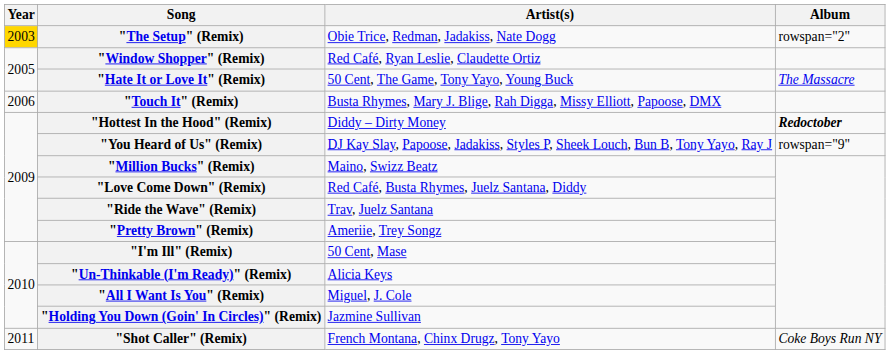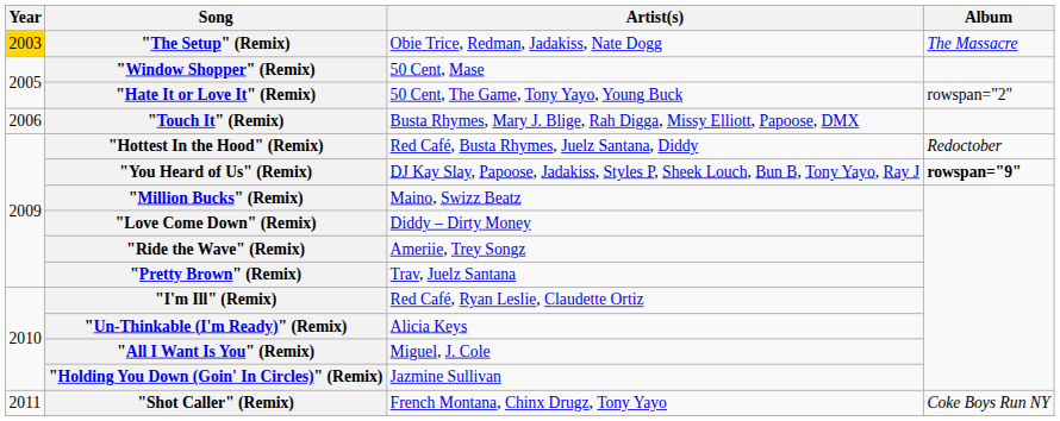"The Setup" (Remix) | Album: rowspan="2" -> The Massacre
"Window Shopper" (Remix) | Artist(s): Red Café, Ryan Leslie, Claudette Ortiz -> 50 Cent, Mase
"Hate It or Love It" (Remix) | Album: The Massacre -> rowspan="2"
"Hottest In the Hood" (Remix) | Artist(s): Diddy – Dirty Money -> Red Café, Busta Rhymes, Juelz Santana, Diddy
"Hottest In the Hood" (Remix) | Album: bold -> normal
"You Heard of Us" (Remix) | Album: normal -> bold
"Love Come Down" (Remix) | Artist(s): Red Café, Busta Rhymes, Juelz Santana, Diddy -> Diddy – Dirty Money
"Ride the Wave" (Remix) | Artist(s): Trav, Juelz Santana -> Ameriie, Trey Songz
"Pretty Brown" (Remix) | Artist(s): Ameriie, Trey Songz -> Trav, Juelz Santana
"I'm Ill" (Remix) | Artist(s): 50 Cent, Mase -> Red Café, Ryan Leslie, Claudette Ortiz
